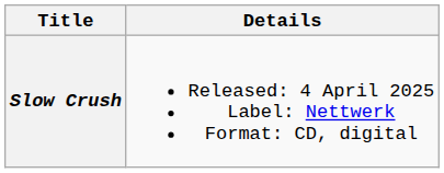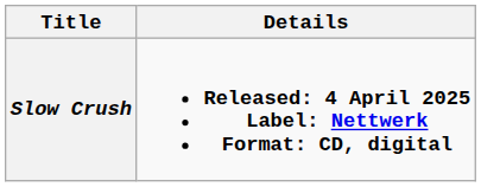Slow Crush | Details: normal -> bold
